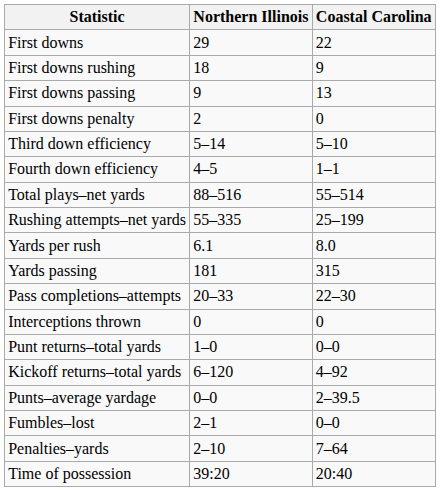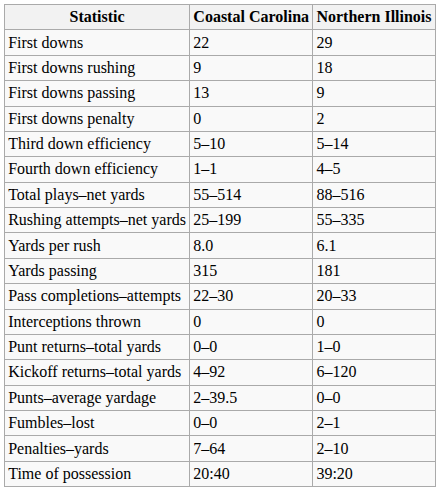columns swapped: Northern Illinois <-> Coastal Carolina
